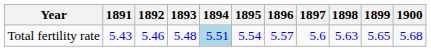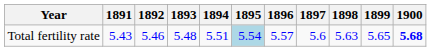row 2 | 1894: lightblue background -> no background
row 2 | 1895: no background -> lightblue background
row 2 | 1900: normal -> bold
